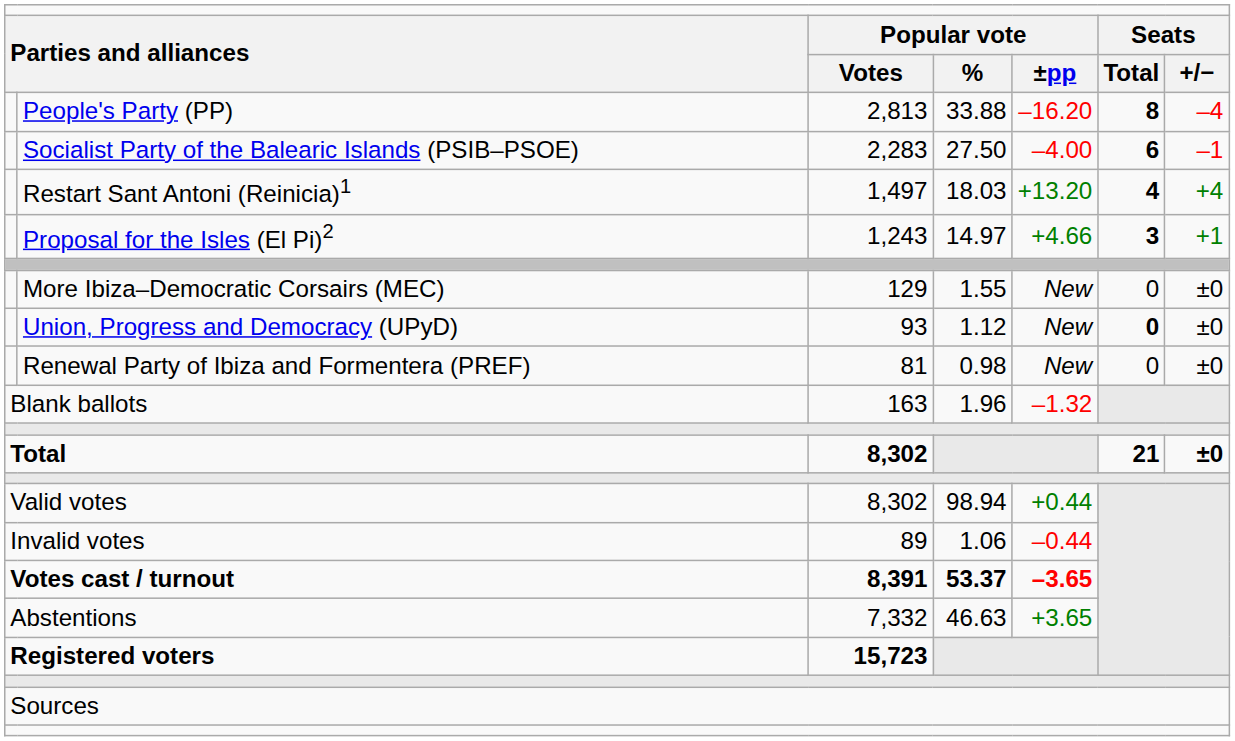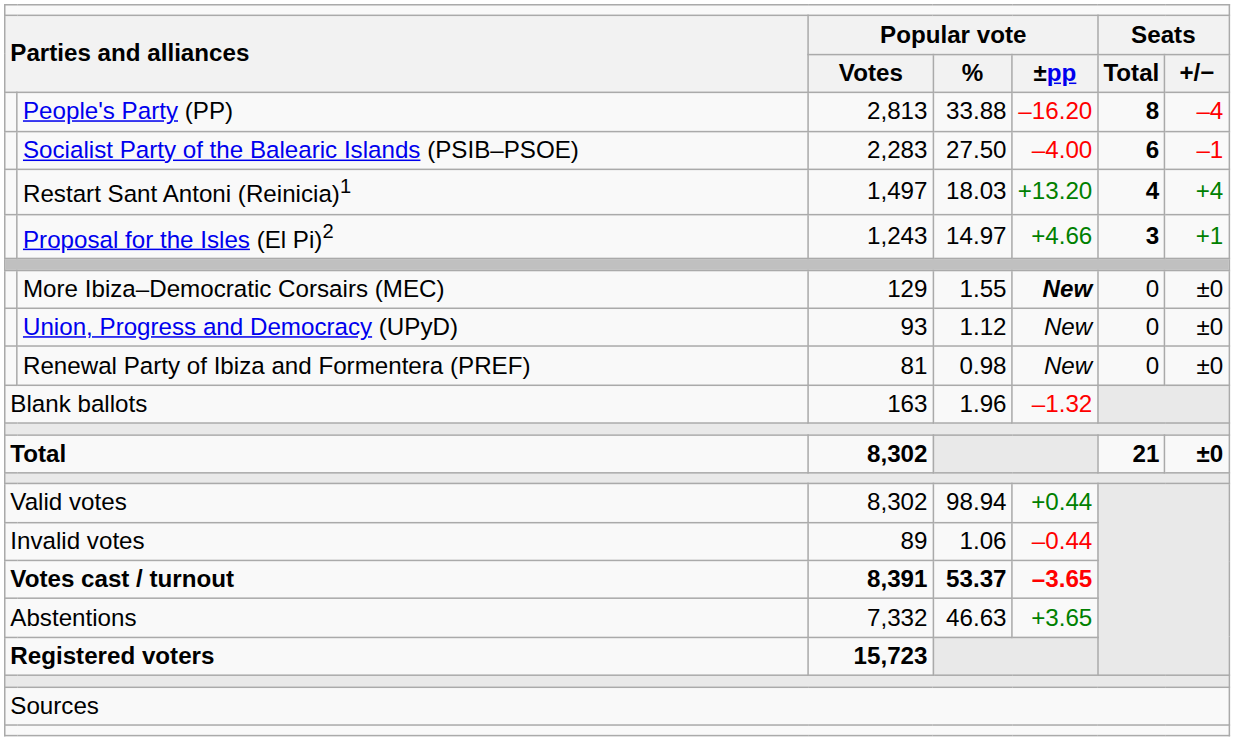More Ibiza–Democratic Corsairs (MEC) | column 5: normal -> bold
Union, Progress and Democracy (UPyD) | column 6: bold -> normal
